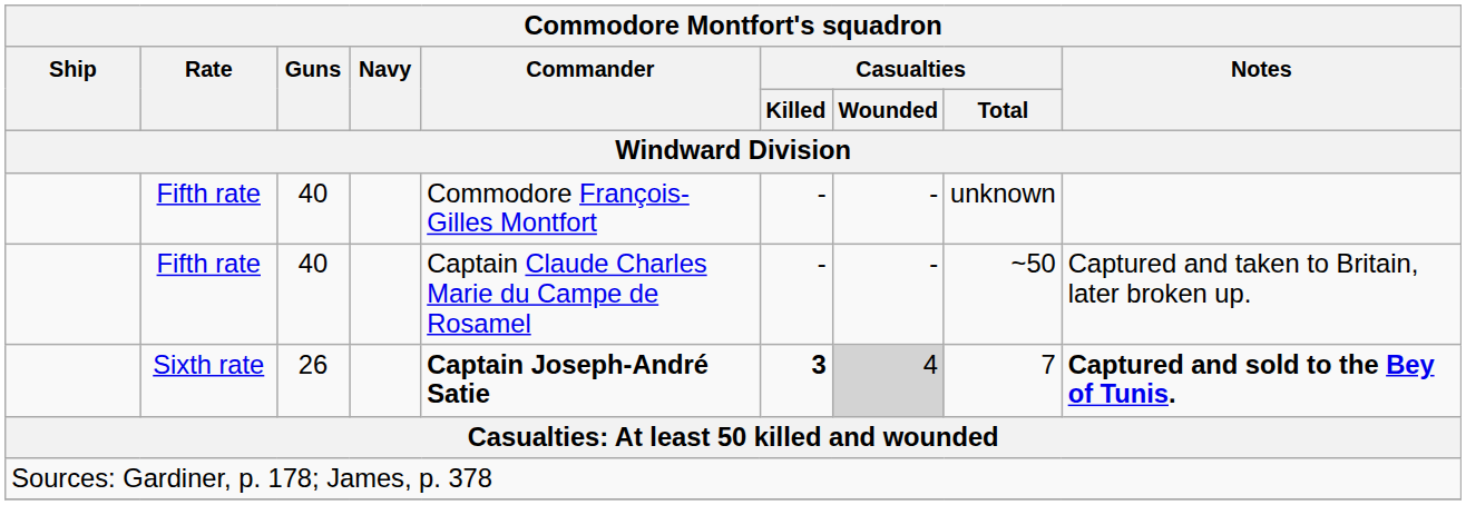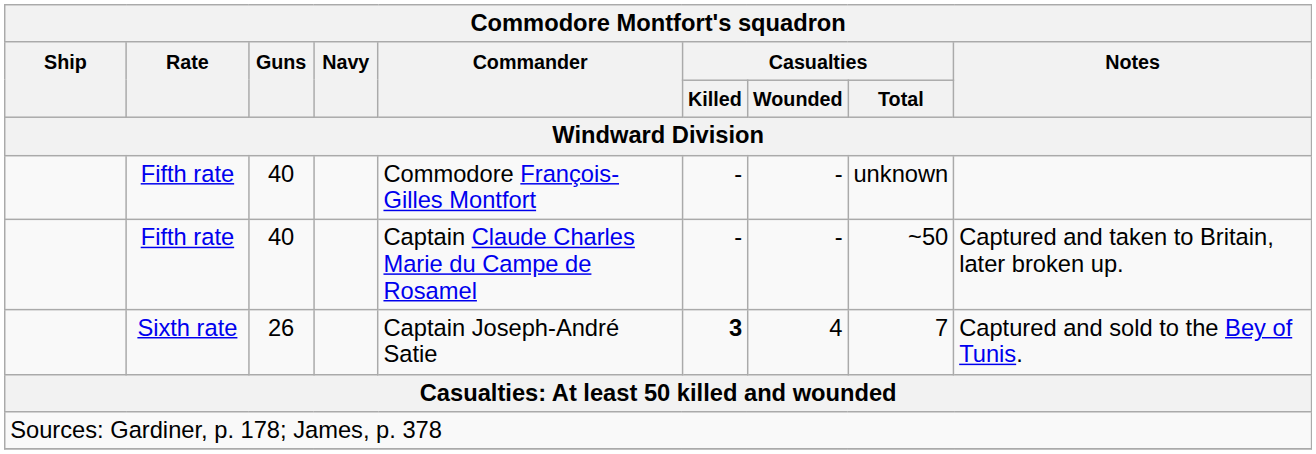Sixth rate | Commander: bold -> normal
Sixth rate | Casualties / Wounded: lightgrey background -> no background
Sixth rate | Notes: bold -> normal
